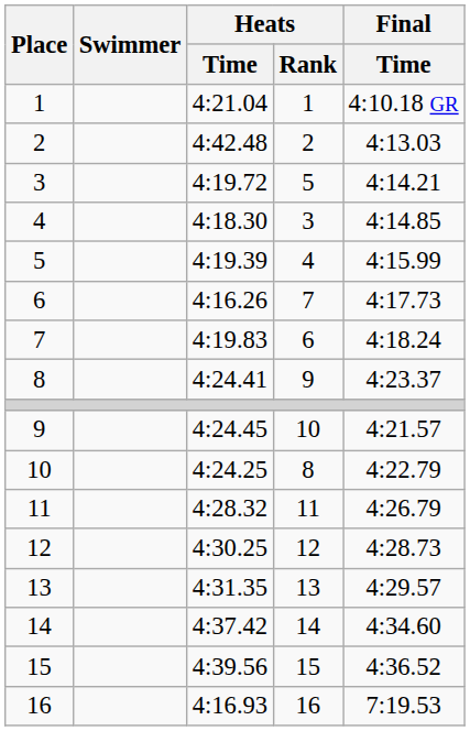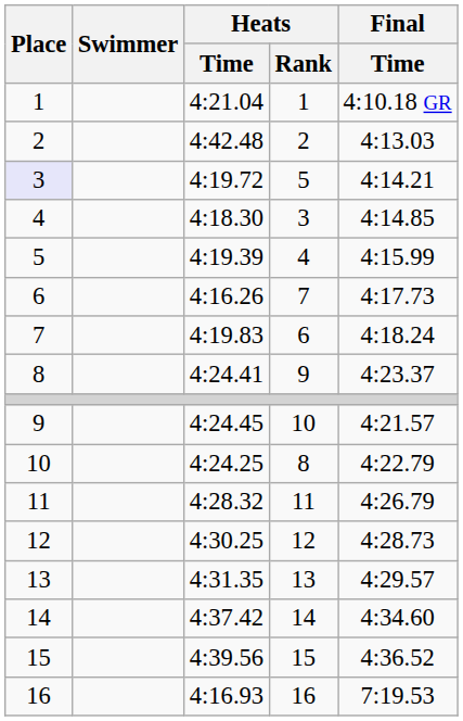row 5 | Place: no background -> lavender background
